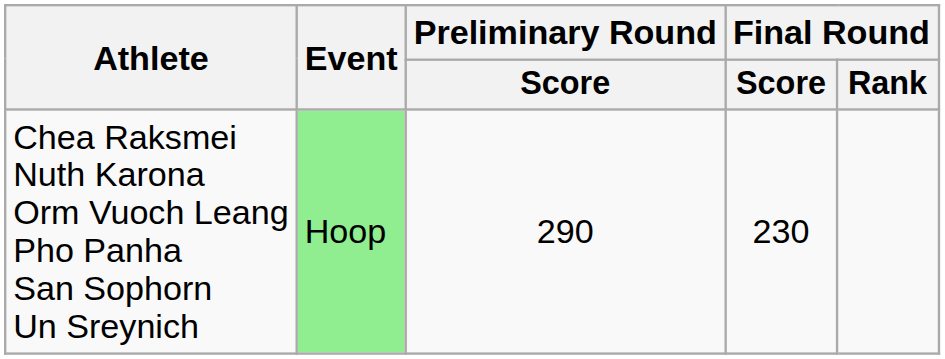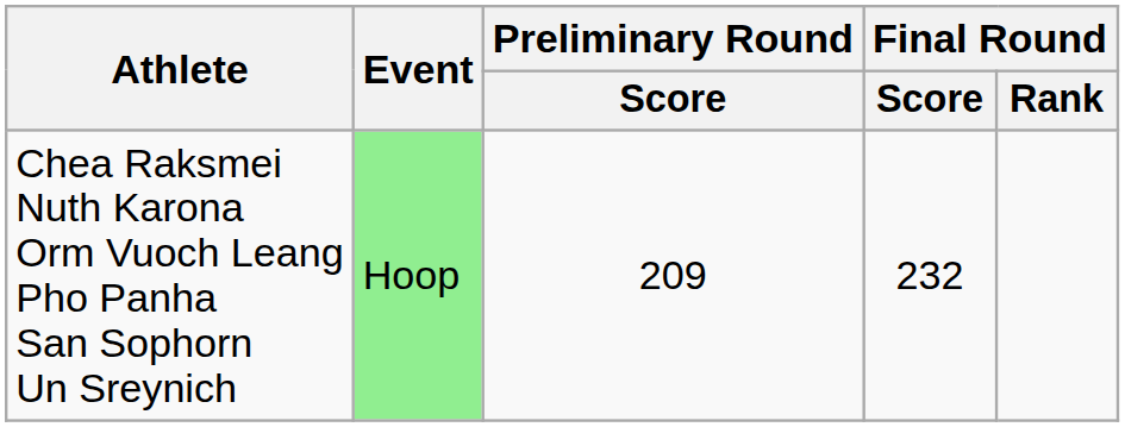row 3 | Preliminary Round / Score: 290 -> 209
row 3 | Final Round / Score: 230 -> 232
